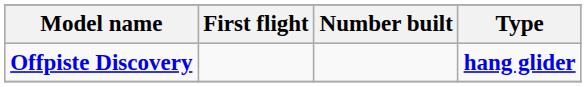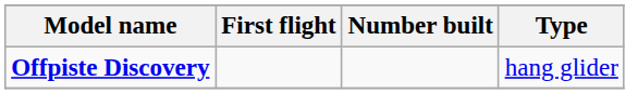Offpiste Discovery | Type: bold -> normal
